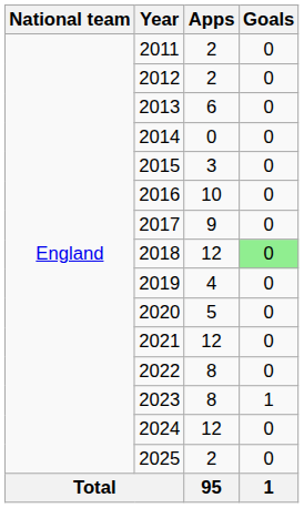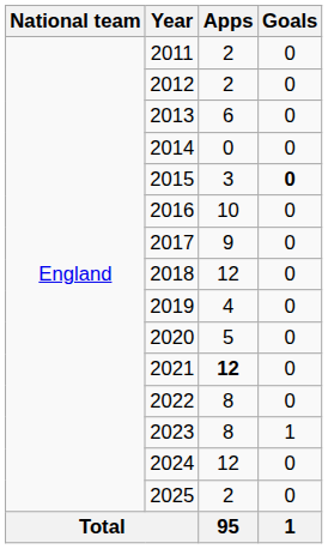2015 | Goals: normal -> bold
2018 | Goals: lightgreen background -> no background
2021 | Apps: normal -> bold
